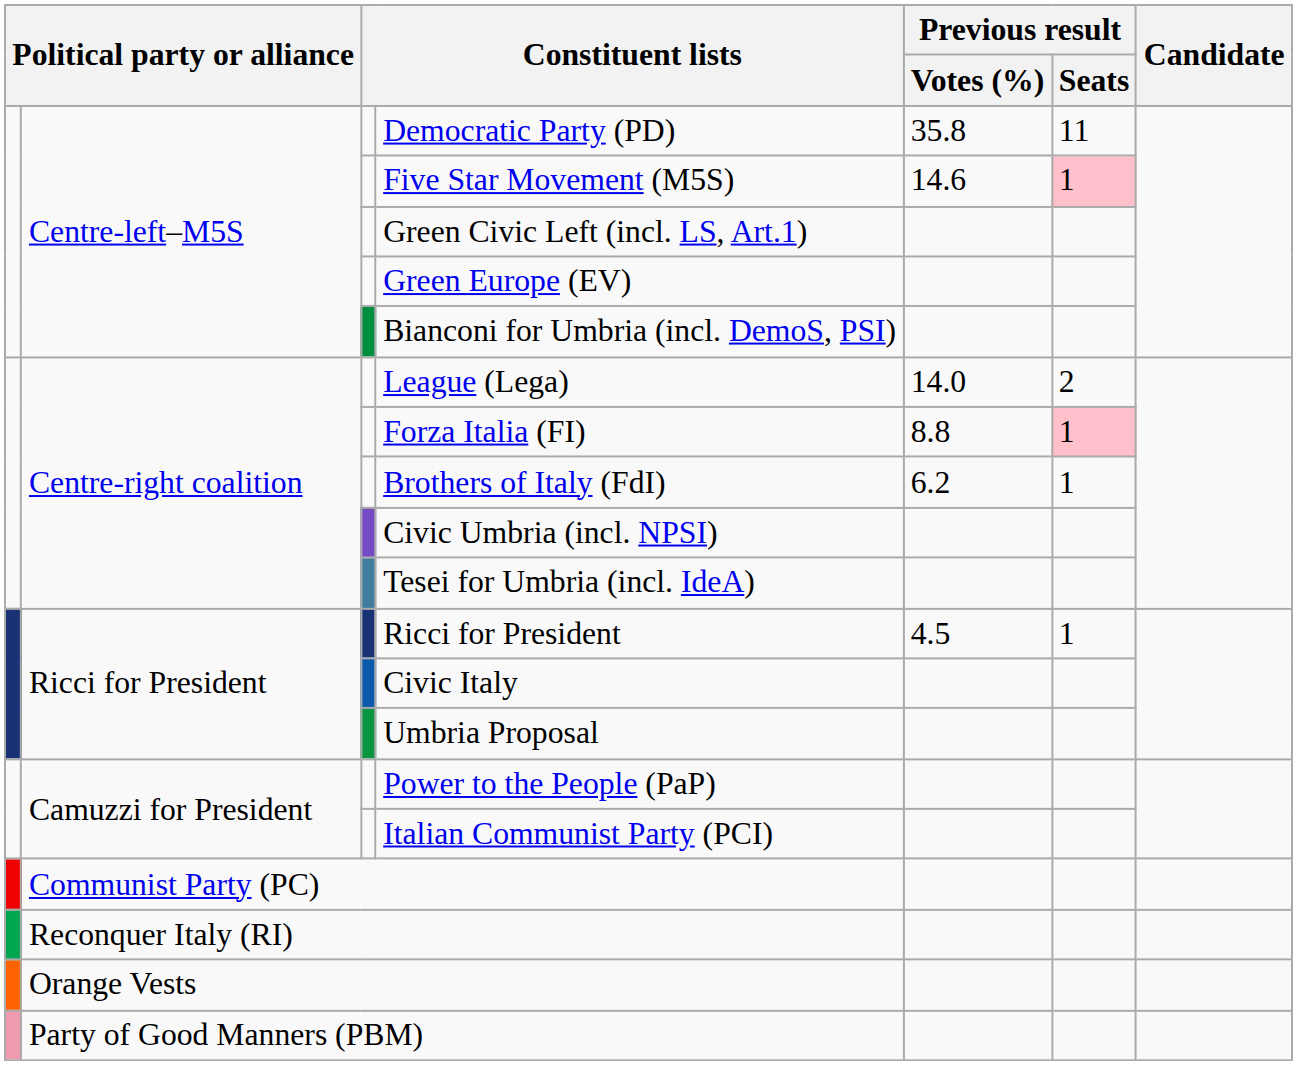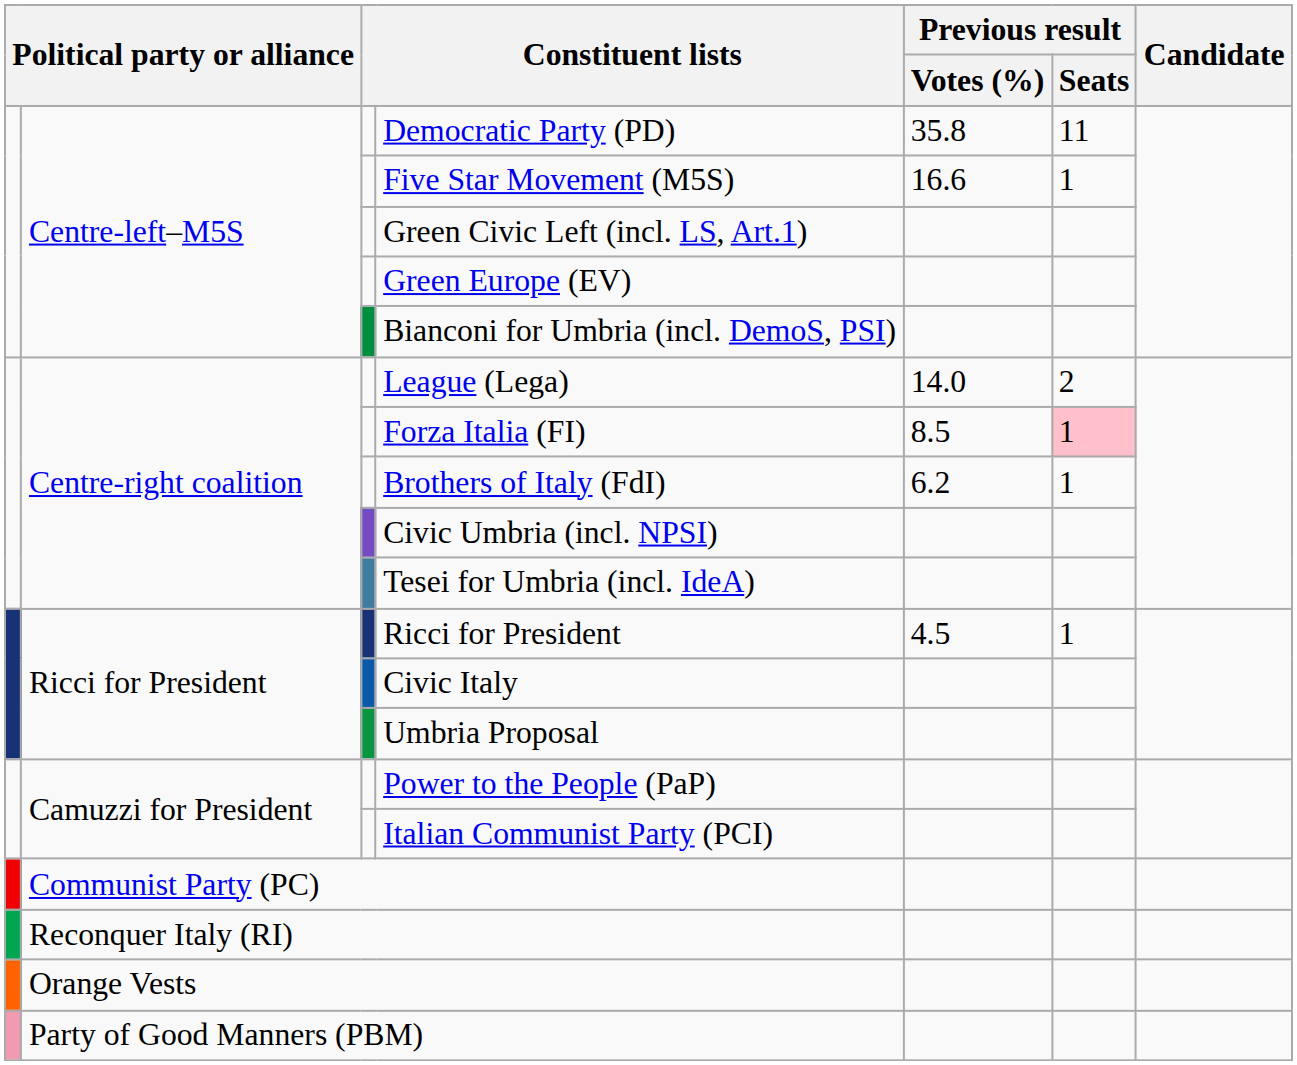Five Star Movement (M5S) | Previous result / Votes (%): 14.6 -> 16.6
Five Star Movement (M5S) | Previous result / Seats: pink background -> no background
Forza Italia (FI) | Previous result / Votes (%): 8.8 -> 8.5
